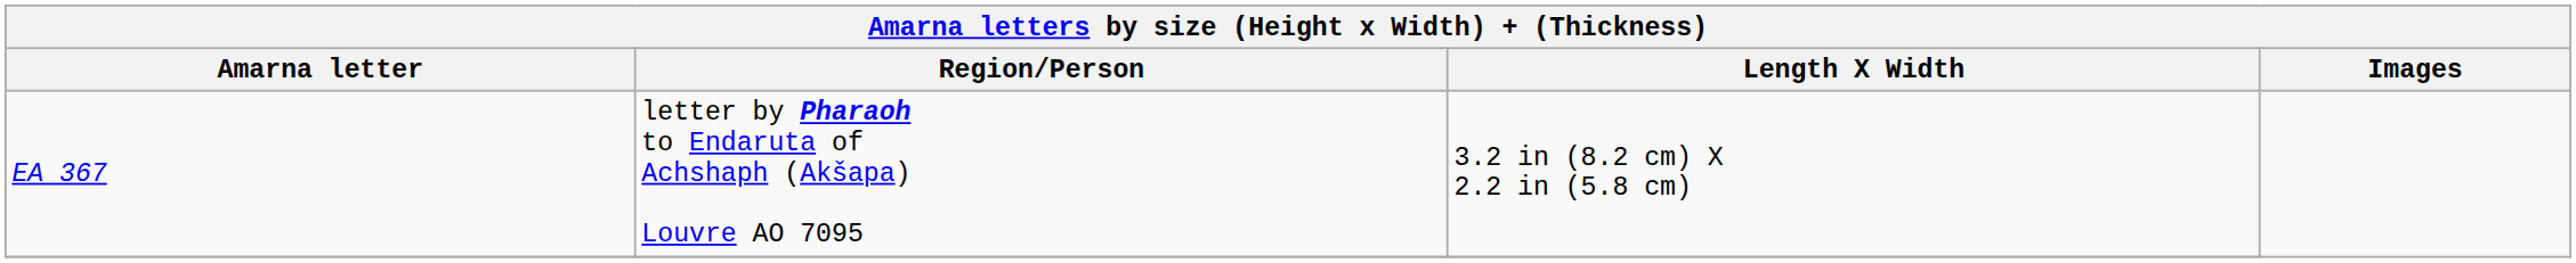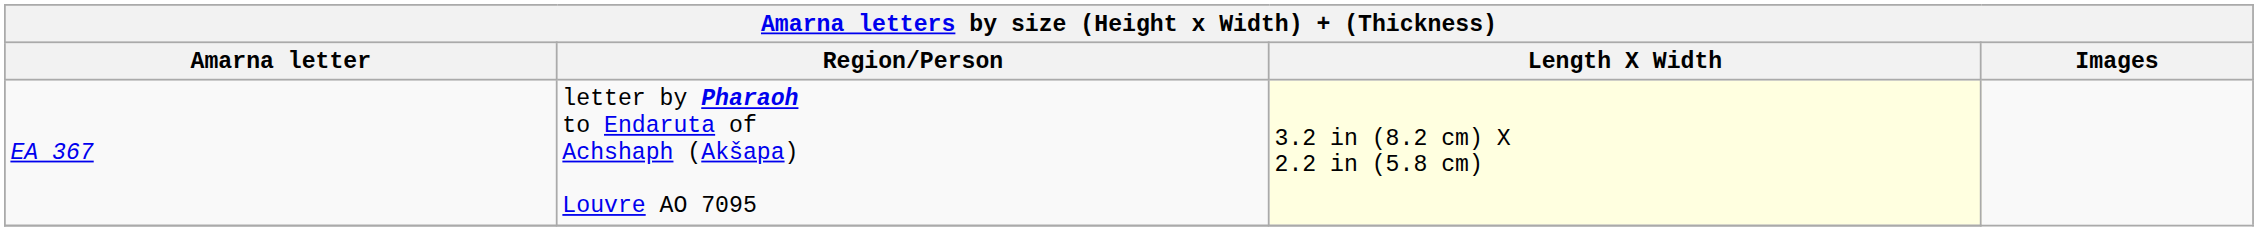EA 367 | Length X Width: no background -> lightyellow background
